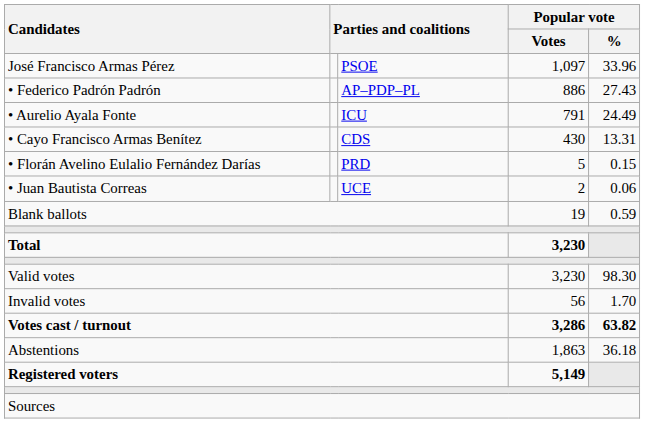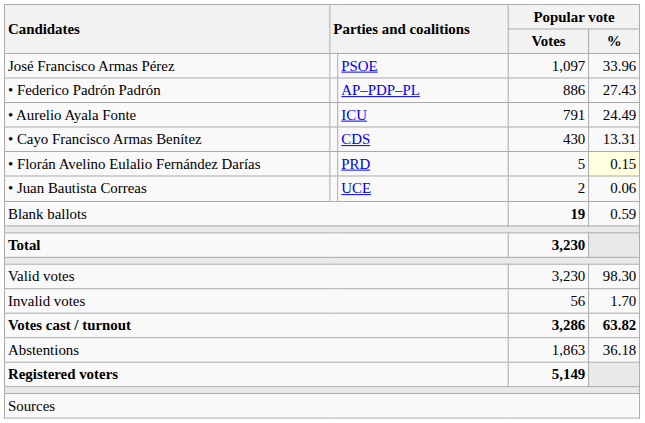• Florán Avelino Eulalio Fernández Darías | Popular vote / %: no background -> lightyellow background
Blank ballots | Popular vote / Votes: normal -> bold
